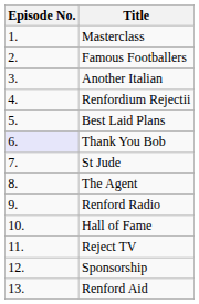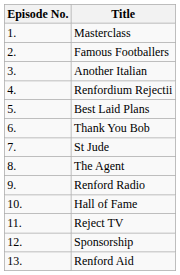Thank You Bob | Episode No.: lavender background -> no background
